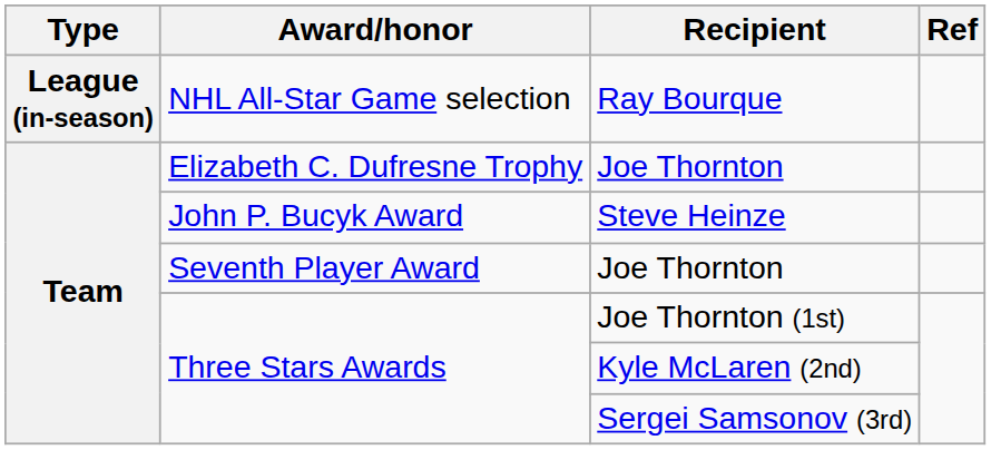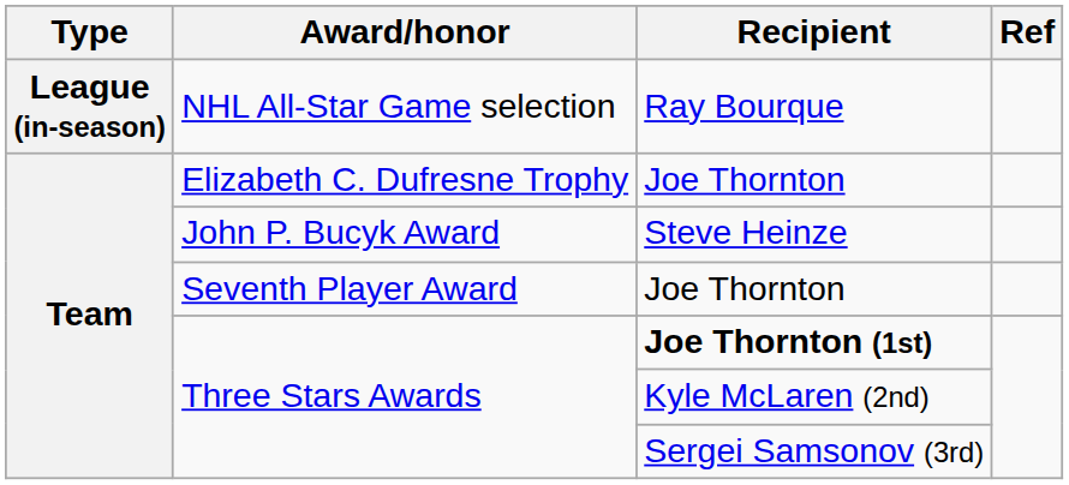Joe Thornton (1st) | Recipient: normal -> bold
